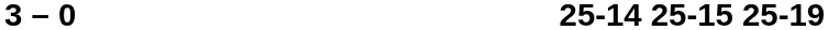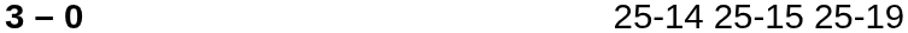row 1 | column 2: bold -> normal
